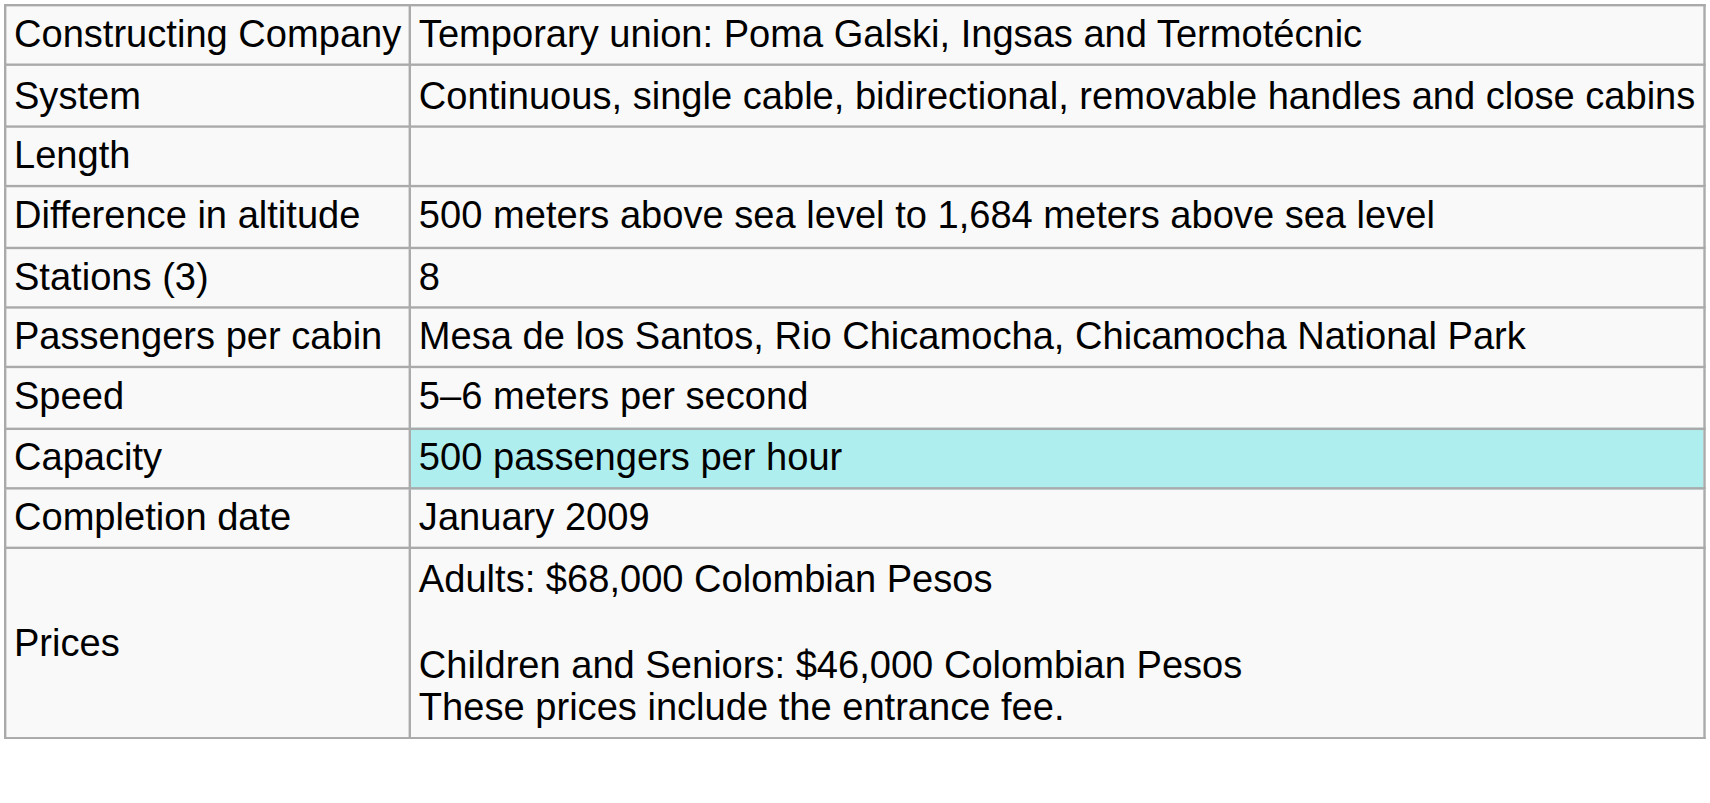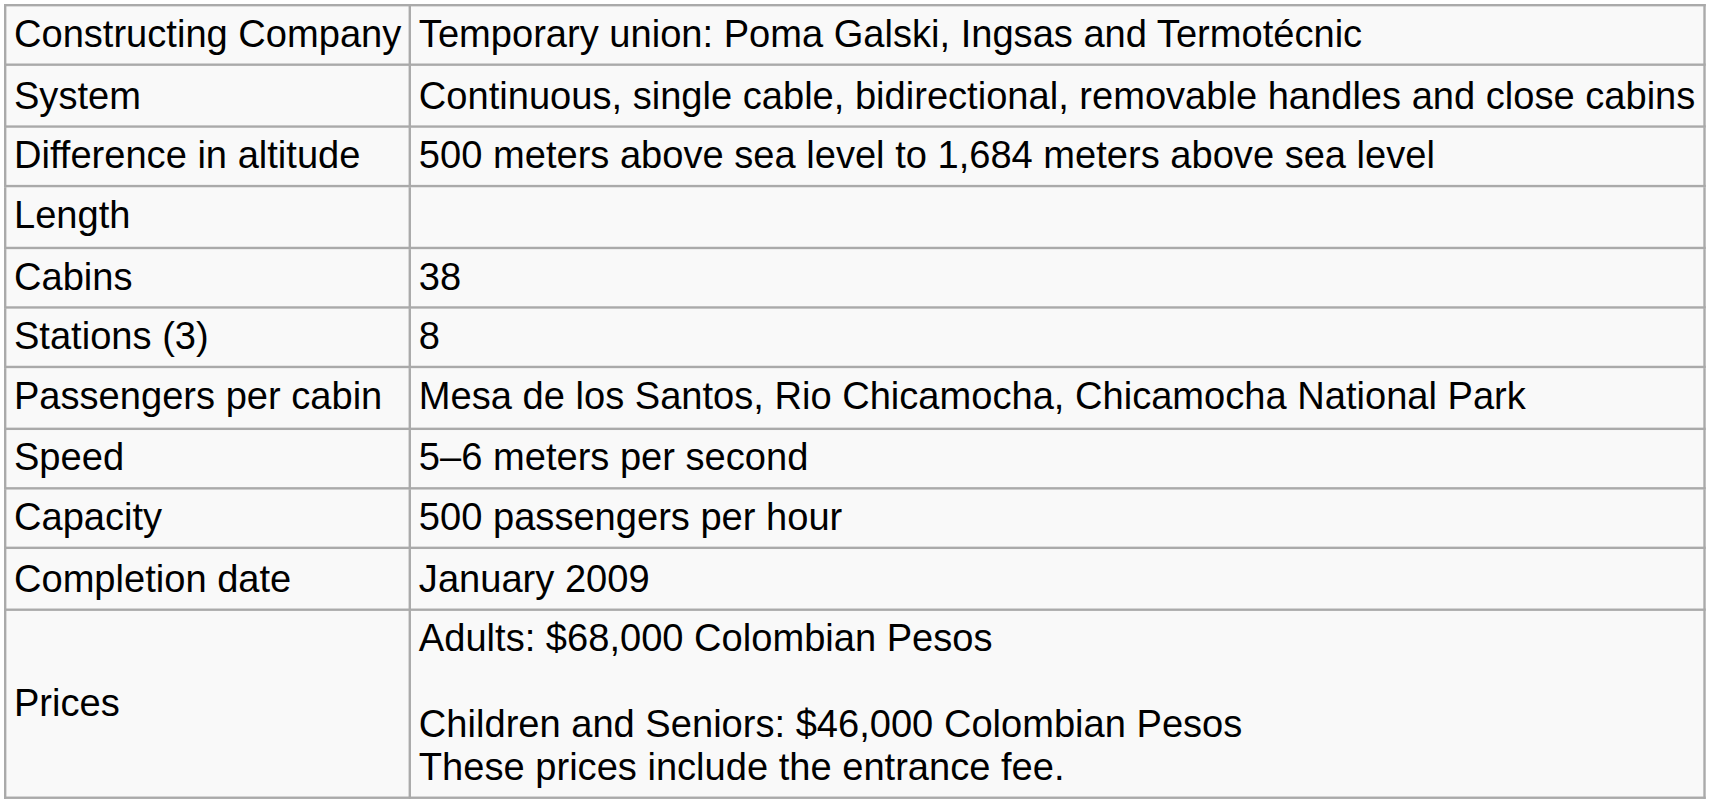rows swapped: Length <-> Difference in altitude
+ row: Cabins | 38
Capacity | column 2: paleturquoise background -> no background
